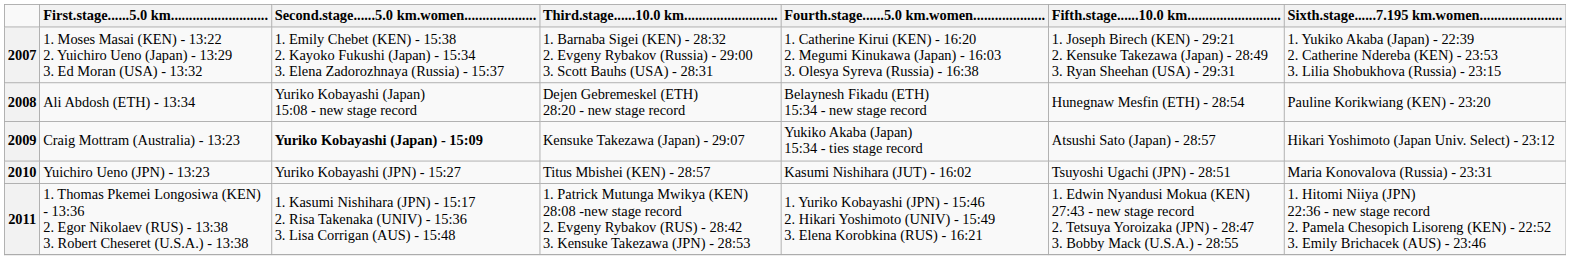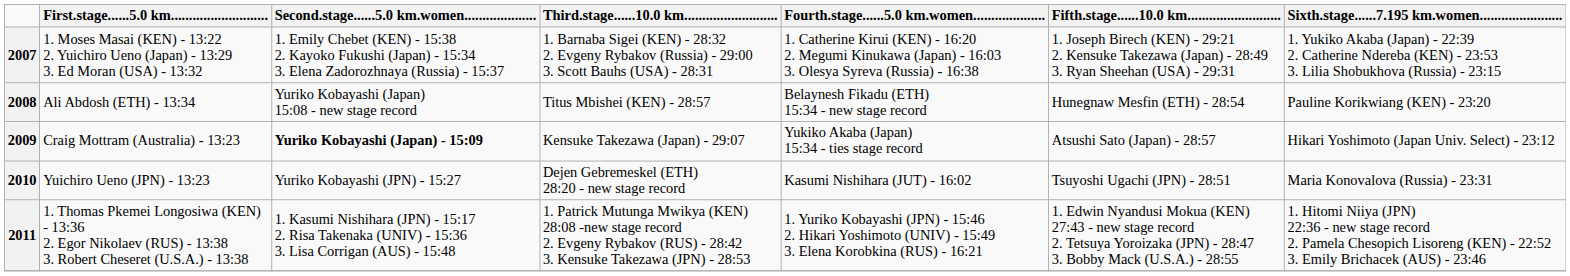2008 | Third.stage......10.0 km..........................: Dejen Gebremeskel (ETH) 28:20 - new stage record -> Titus Mbishei (KEN) - 28:57
2010 | Third.stage......10.0 km..........................: Titus Mbishei (KEN) - 28:57 -> Dejen Gebremeskel (ETH) 28:20 - new stage record
